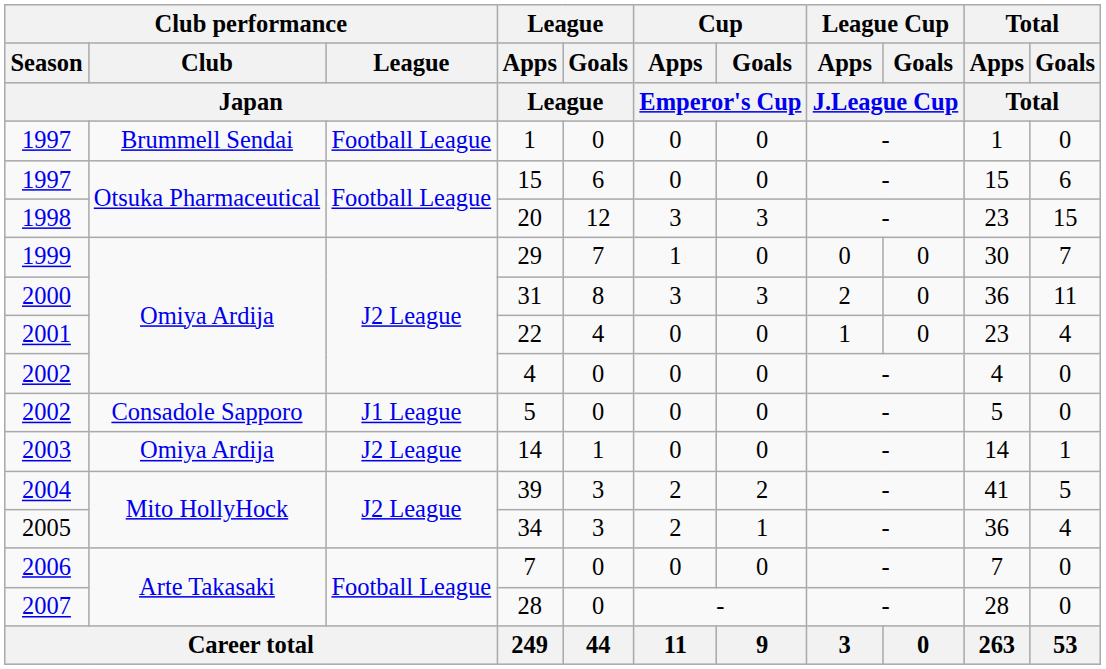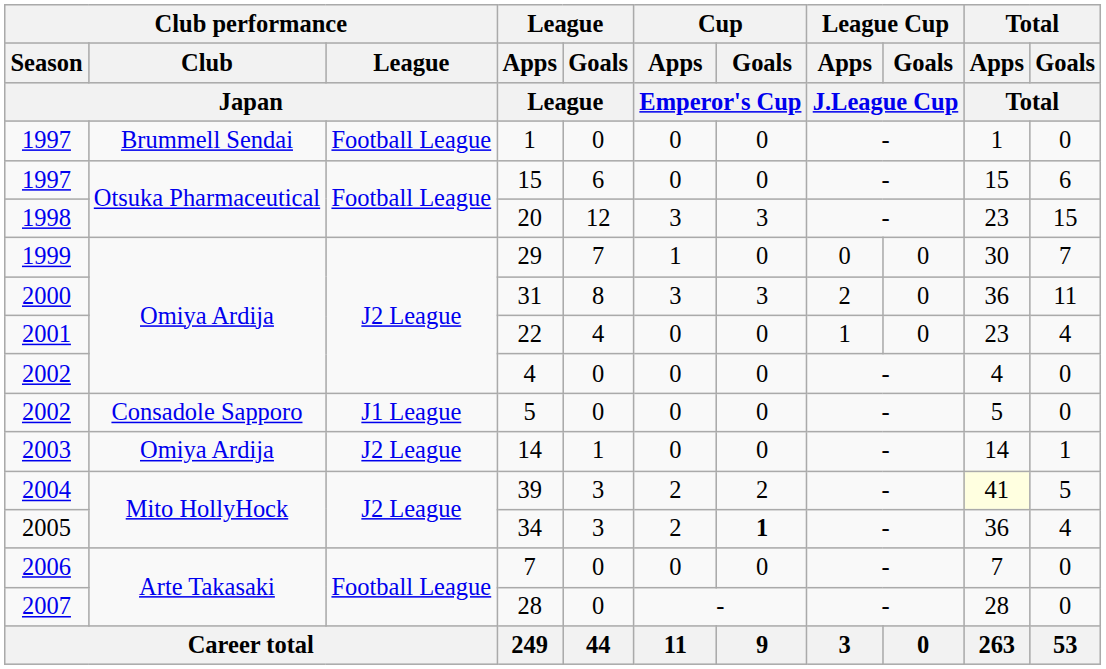39 | Total / Apps / Total: no background -> lightyellow background
34 | Cup / Goals / Emperor's Cup: normal -> bold
